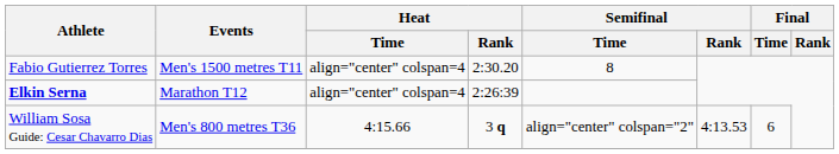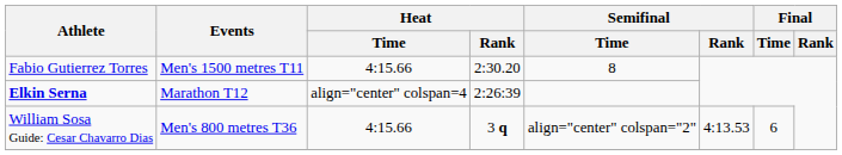Fabio Gutierrez Torres | Heat / Time: align="center" colspan=4 -> 4:15.66
